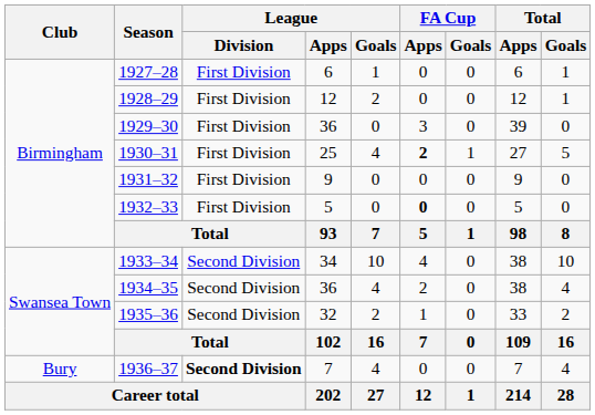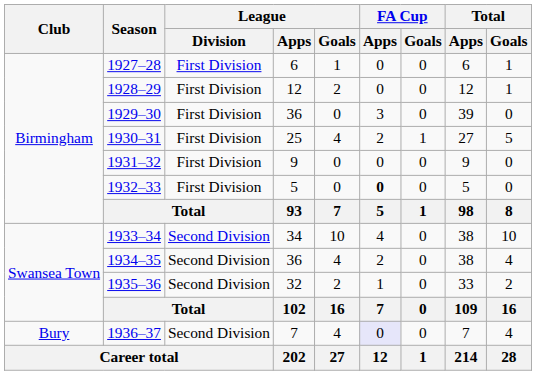1930–31 | FA Cup / Apps: bold -> normal
1936–37 | League / Division: bold -> normal
1936–37 | FA Cup / Apps: no background -> lavender background
